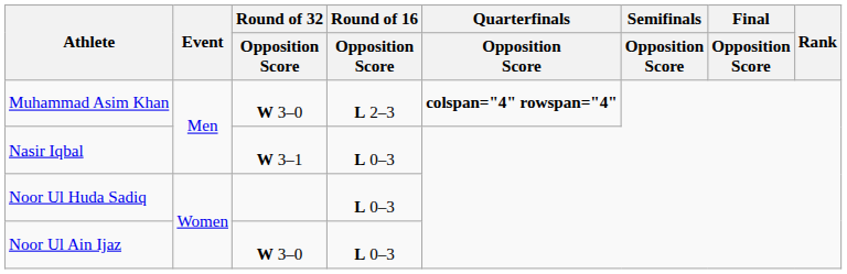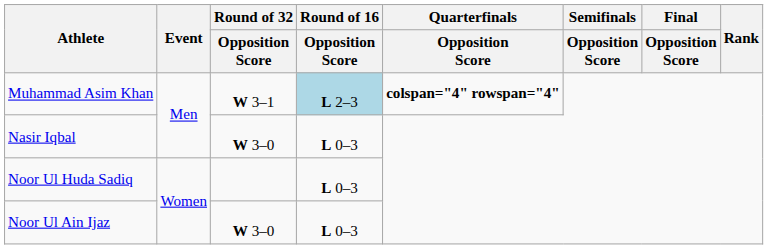Muhammad Asim Khan | Round of 32 / Opposition Score: W 3–0 -> W 3–1
Muhammad Asim Khan | Round of 16 / Opposition Score: no background -> lightblue background
Nasir Iqbal | Round of 32 / Opposition Score: W 3–1 -> W 3–0
